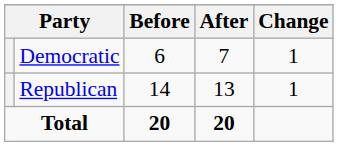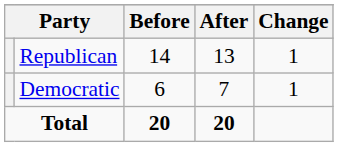rows swapped: Republican <-> Democratic
